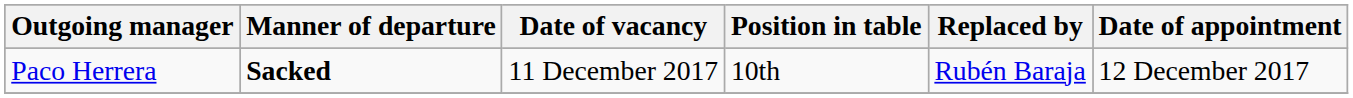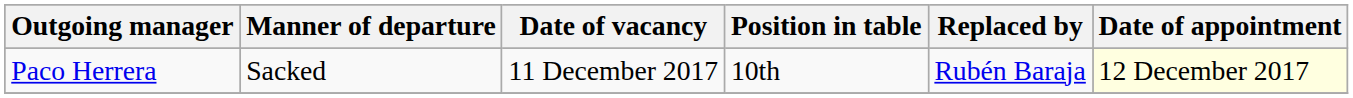Paco Herrera | Manner of departure: bold -> normal
Paco Herrera | Date of appointment: no background -> lightyellow background
